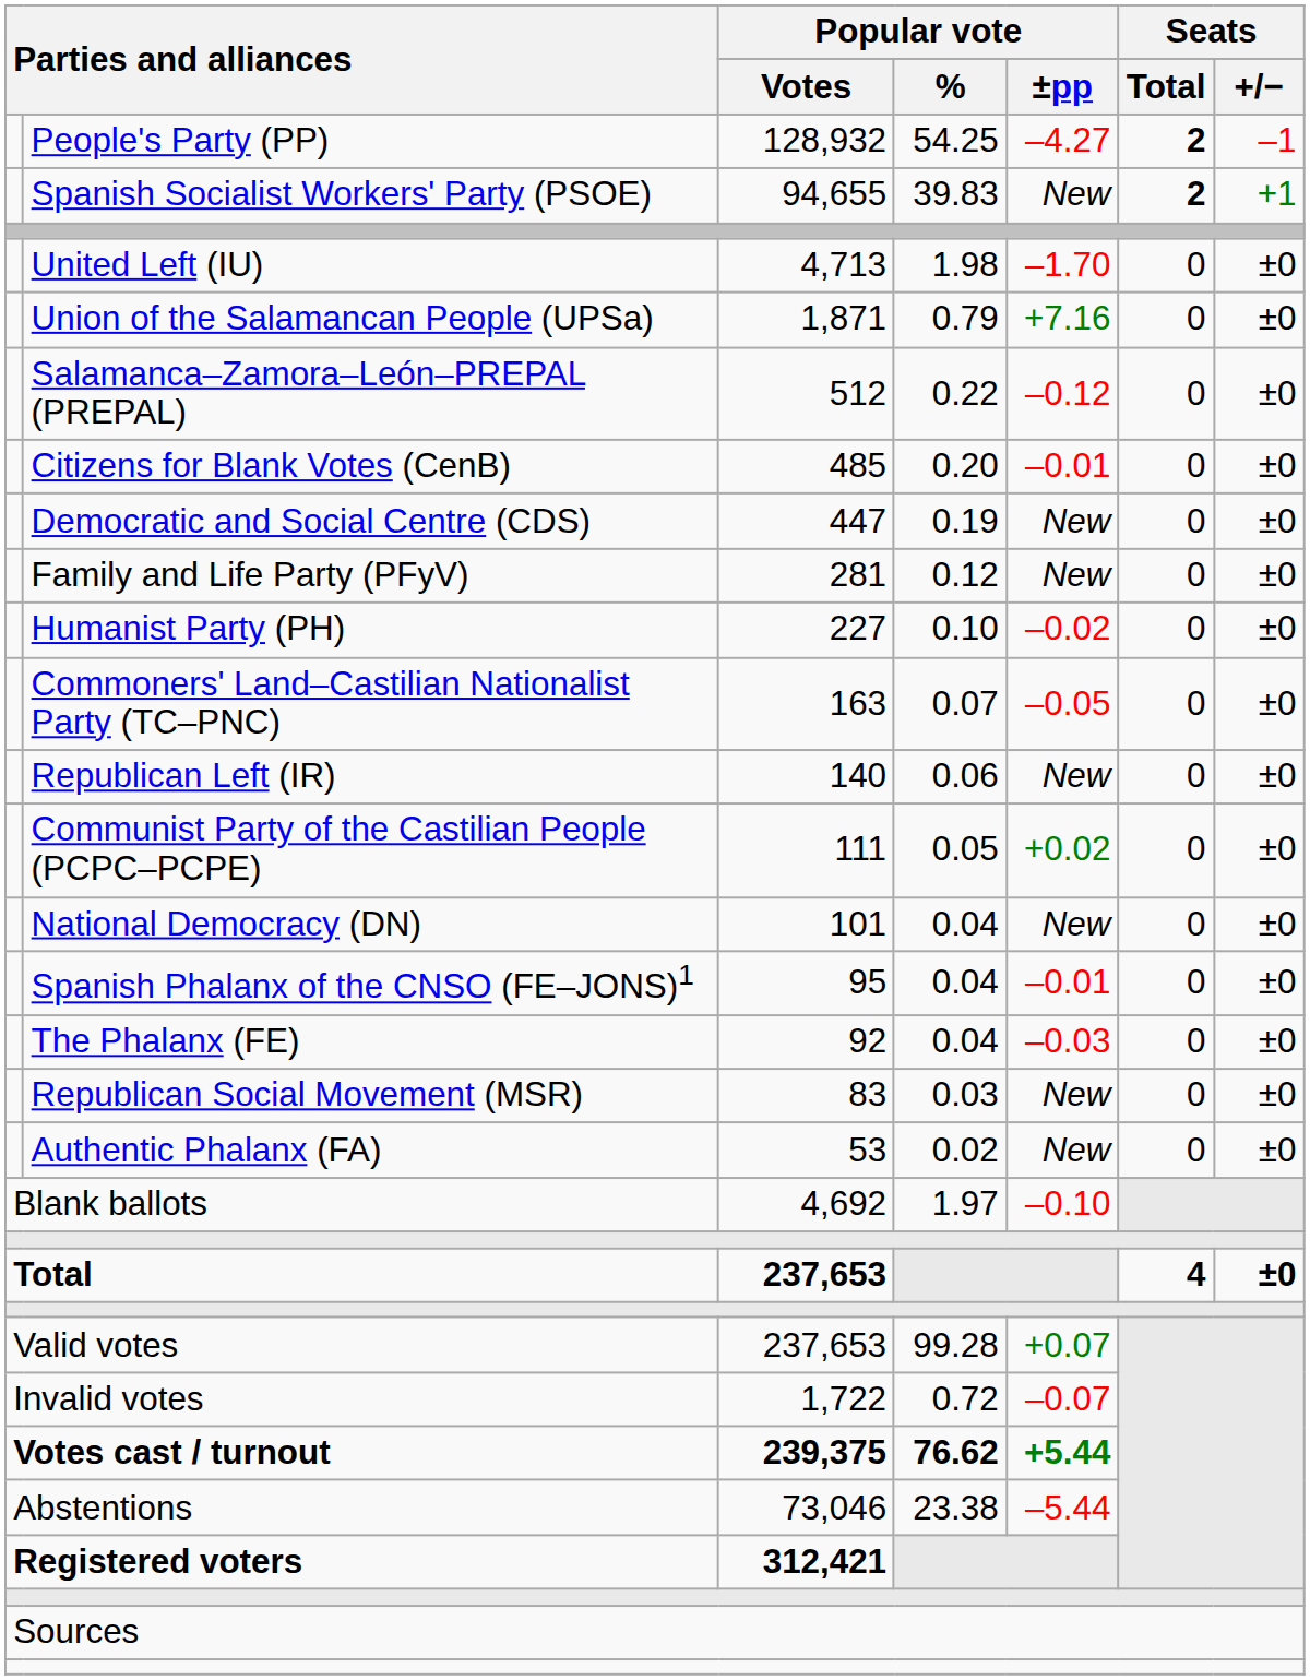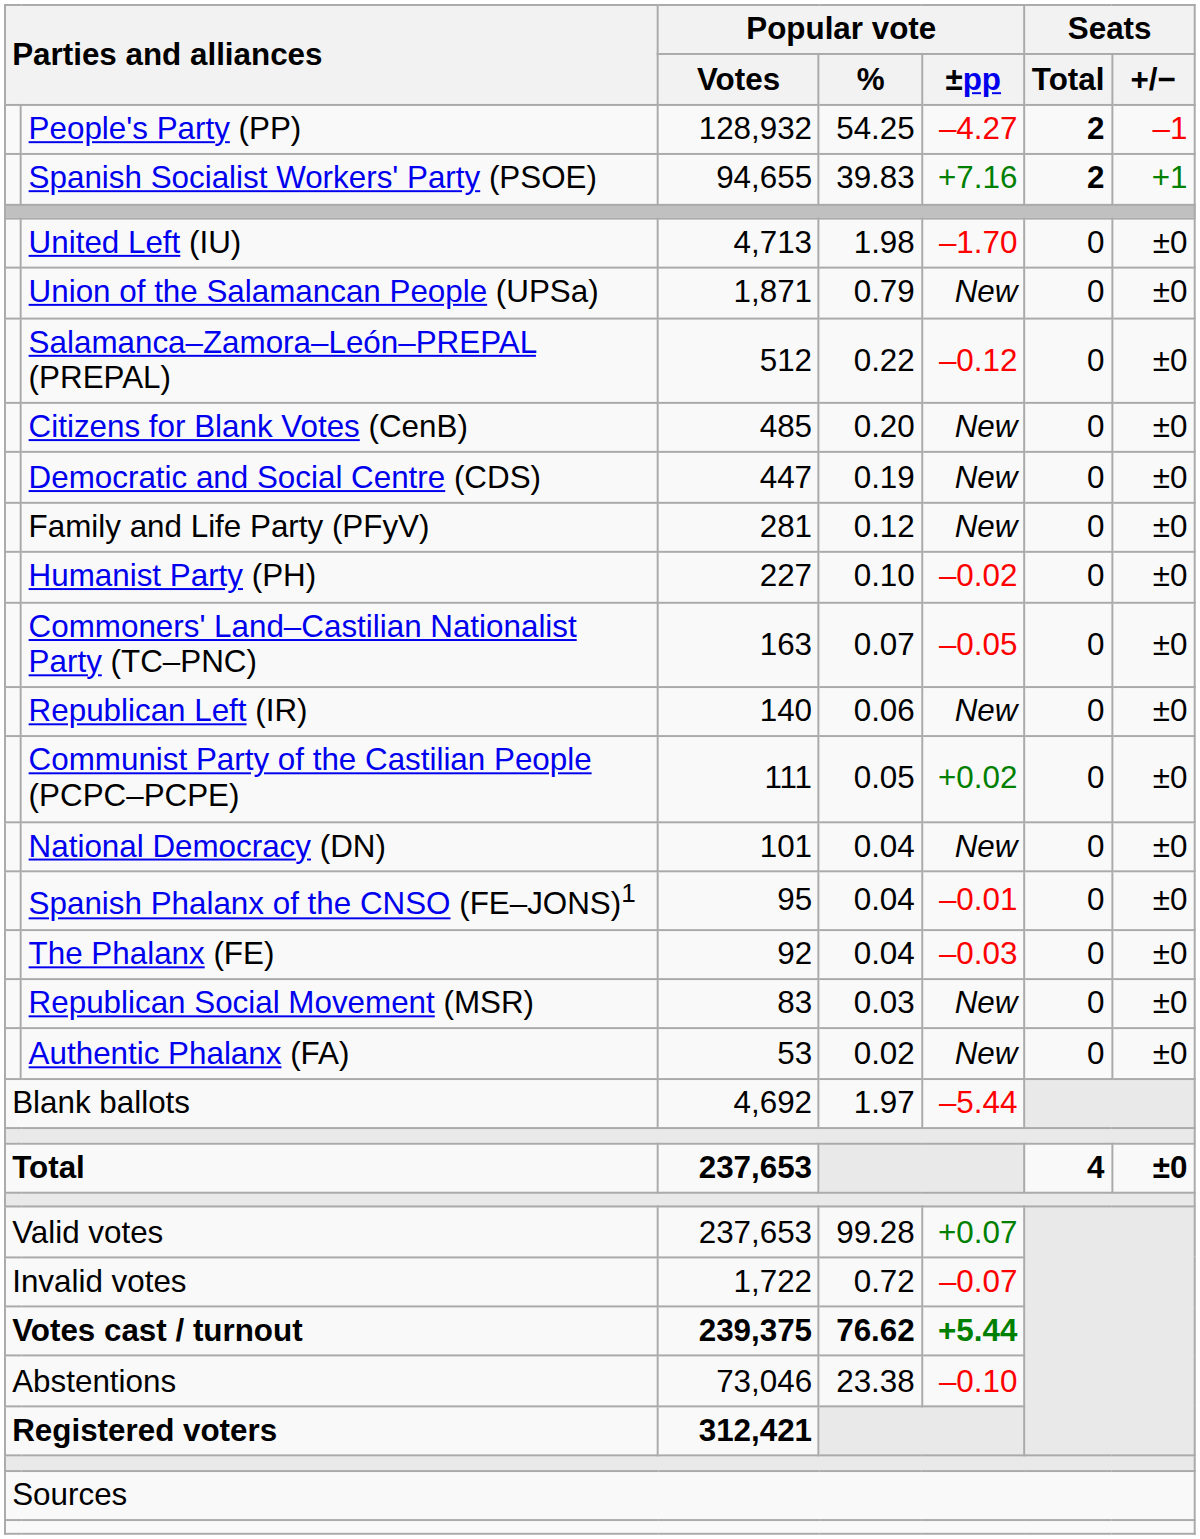Spanish Socialist Workers' Party (PSOE) | Popular vote / ±pp: New -> +7.16
Union of the Salamancan People (UPSa) | Popular vote / ±pp: +7.16 -> New
Citizens for Blank Votes (CenB) | Popular vote / ±pp: –0.01 -> New
Blank ballots | Popular vote / ±pp: –0.10 -> –5.44
Abstentions | Popular vote / ±pp: –5.44 -> –0.10
